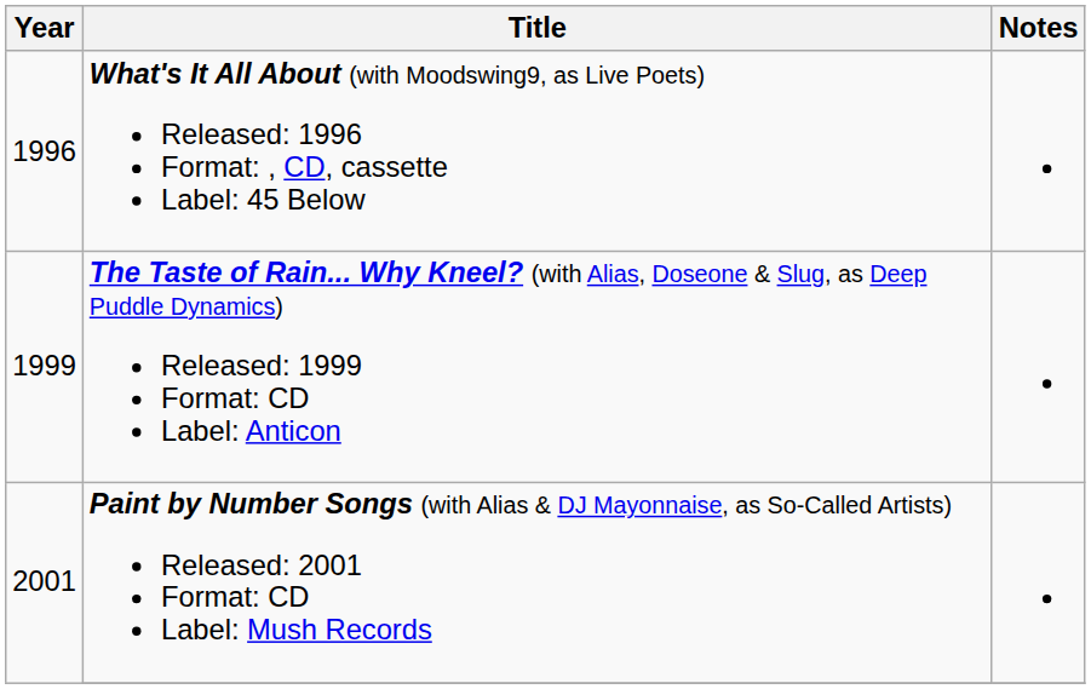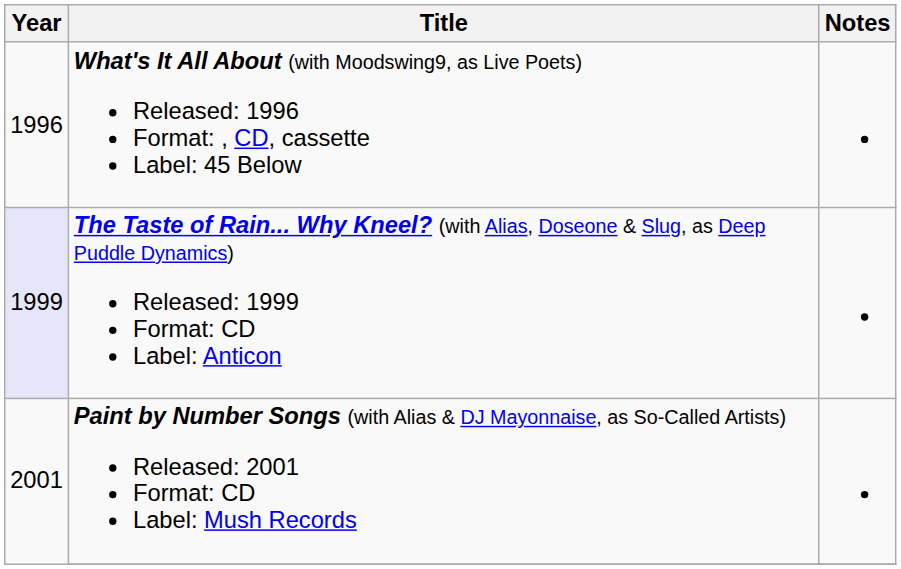row 3 | Year: no background -> lavender background
